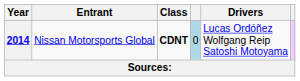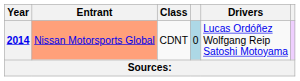2014 | Entrant: no background -> lightsalmon background
2014 | Class: bold -> normal
